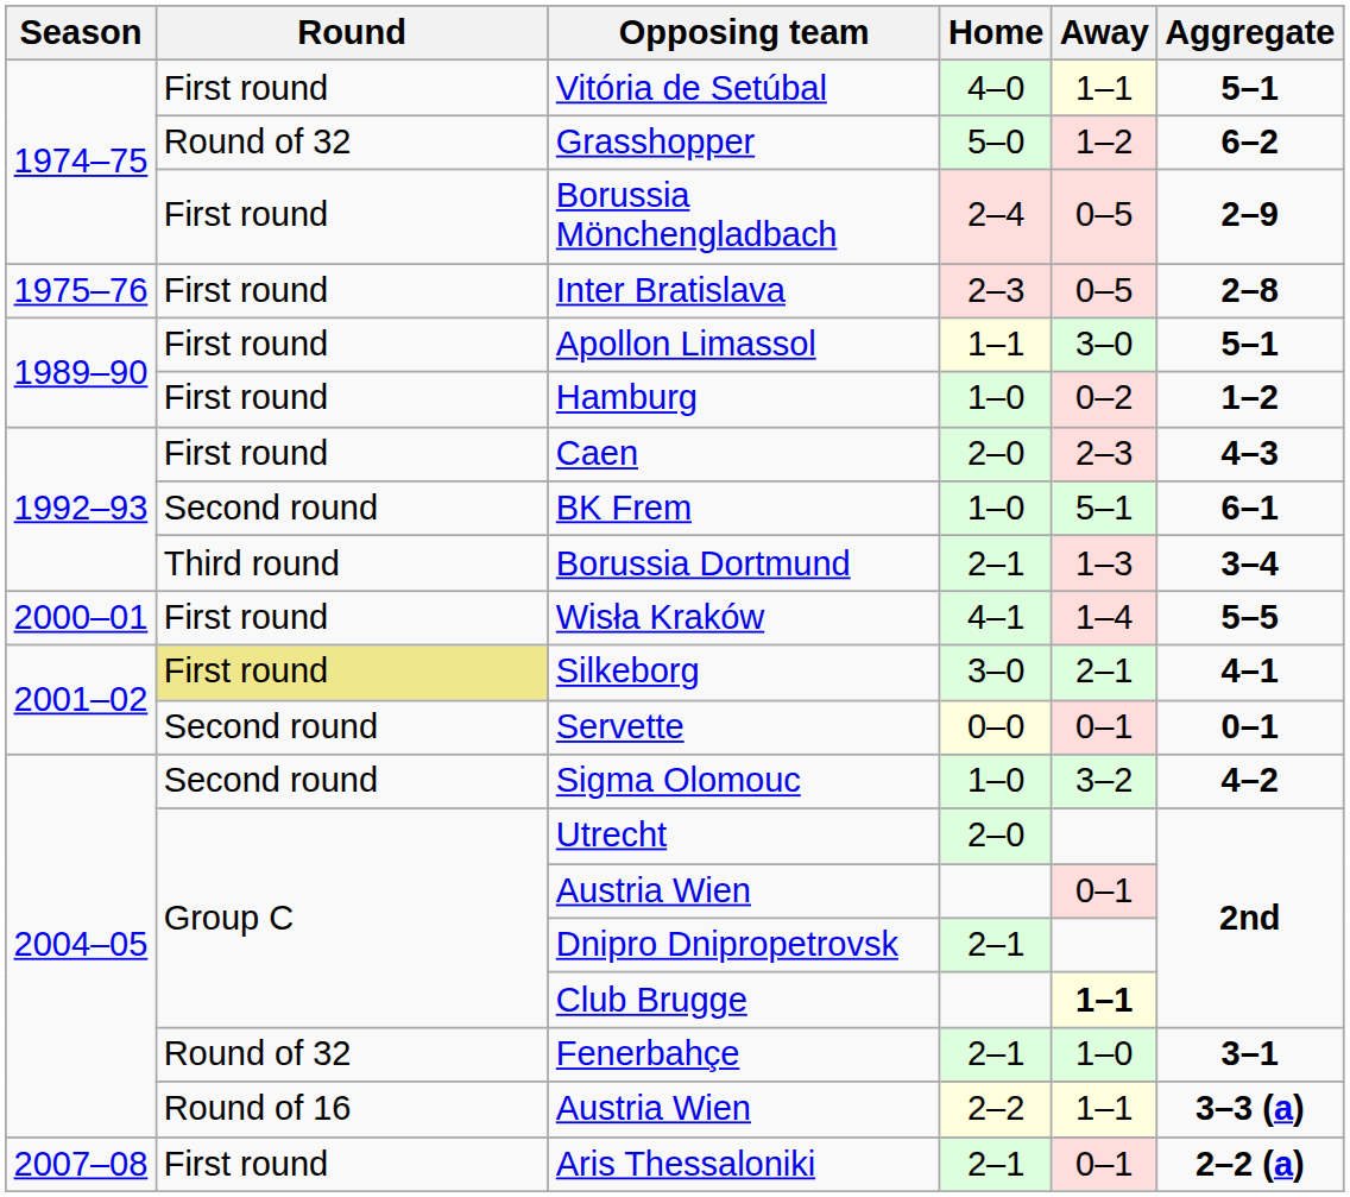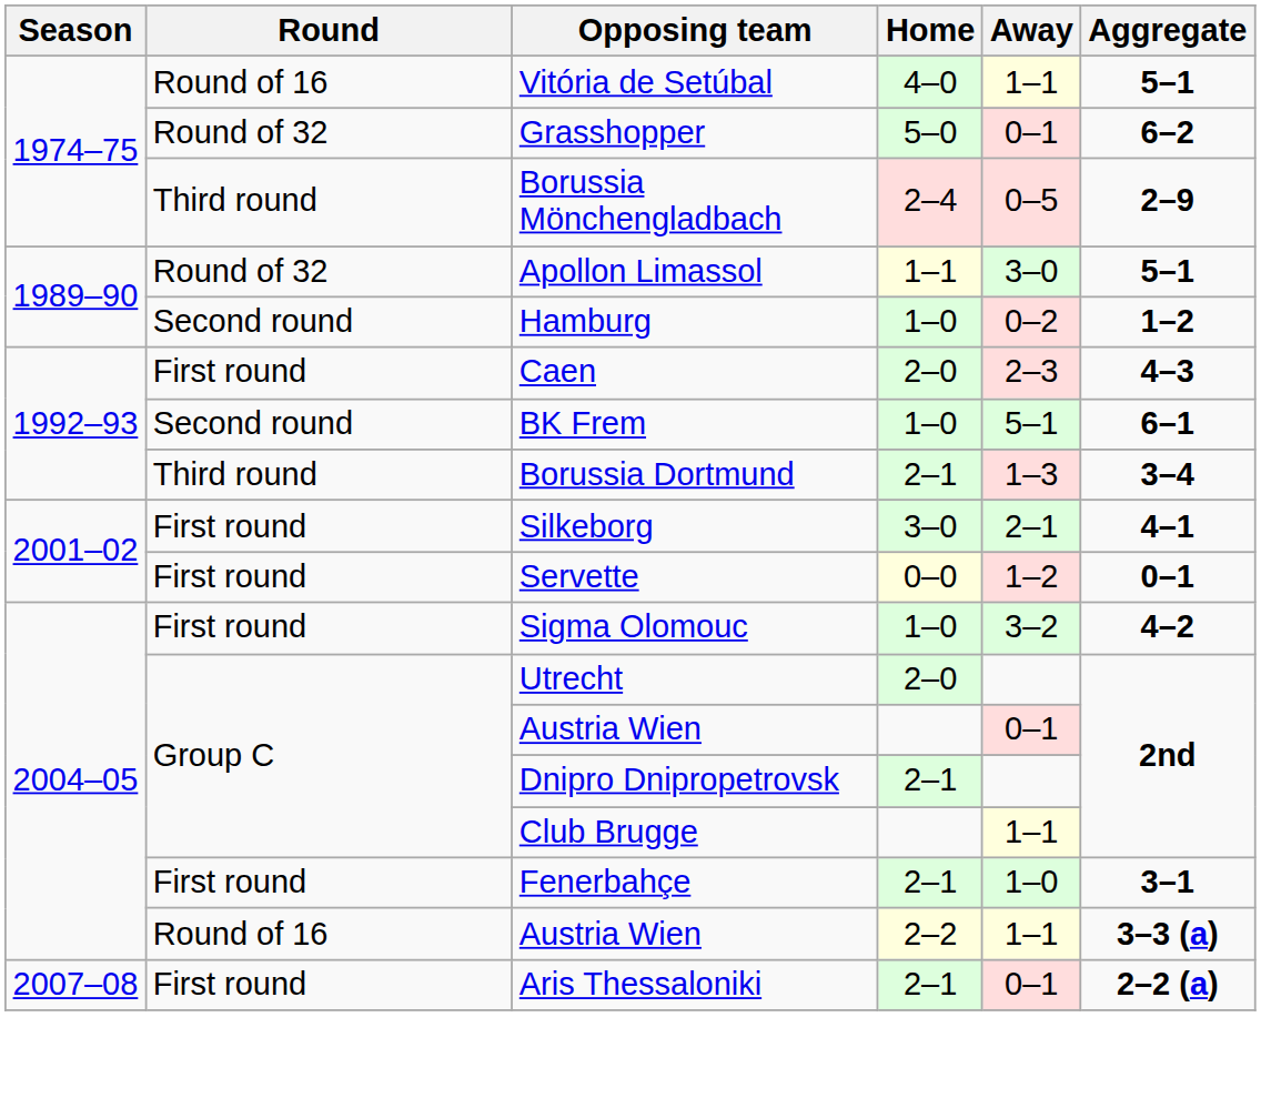Vitória de Setúbal | Round: First round -> Round of 16
Grasshopper | Away: 1–2 -> 0–1
Borussia Mönchengladbach | Round: First round -> Third round
- row: 1975–76 | First round | Inter Bratislava | 2–3 | 0–5 | 2–8
Apollon Limassol | Round: First round -> Round of 32
Hamburg | Round: First round -> Second round
- row: 2000–01 | First round | Wisła Kraków | 4–1 | 1–4 | 5–5
Silkeborg | Round: khaki background -> no background
Servette | Round: Second round -> First round
Servette | Away: 0–1 -> 1–2
Sigma Olomouc | Round: Second round -> First round
Club Brugge | Away: bold -> normal
Fenerbahçe | Round: Round of 32 -> First round
